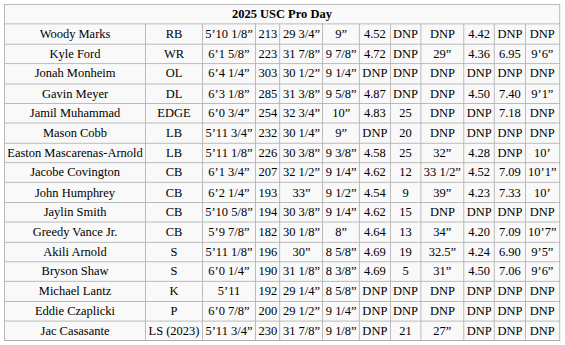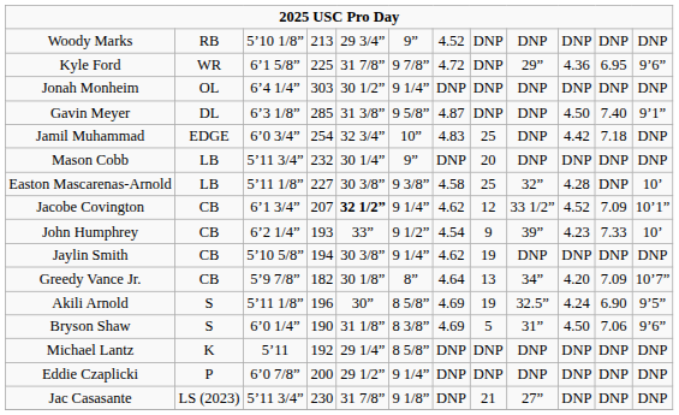Woody Marks | column 10: 4.42 -> DNP
Kyle Ford | column 4: 223 -> 225
Jamil Muhammad | column 10: DNP -> 4.42
Easton Mascarenas-Arnold | column 4: 226 -> 227
Jacobe Covington | column 5: normal -> bold
Jaylin Smith | column 8: 15 -> 19
